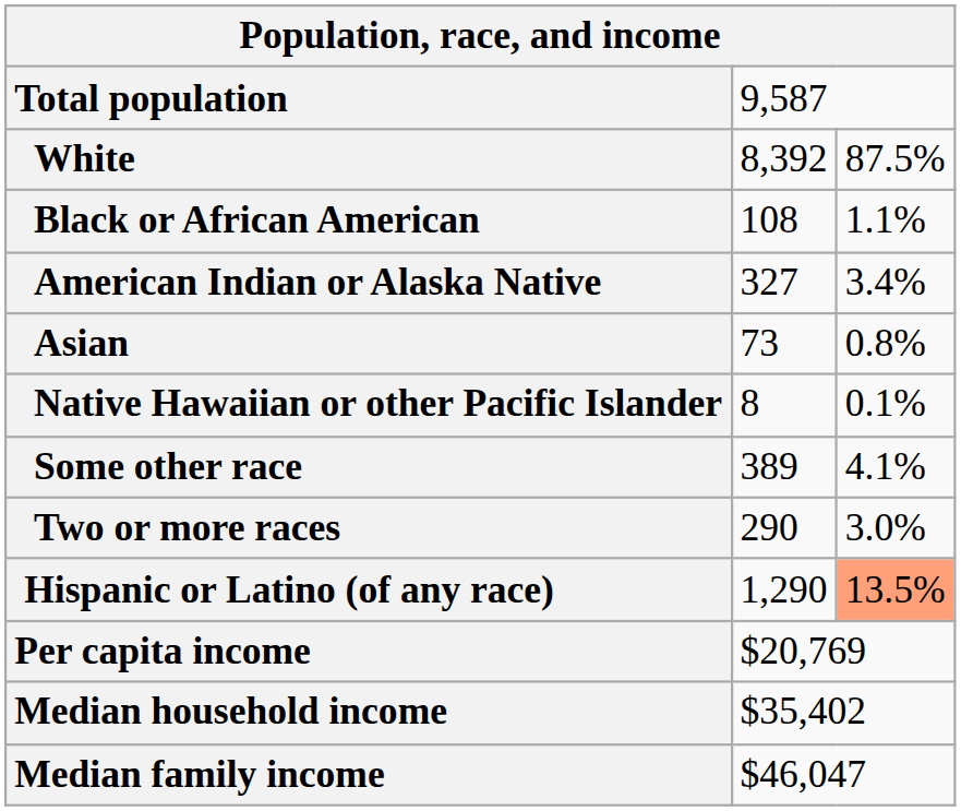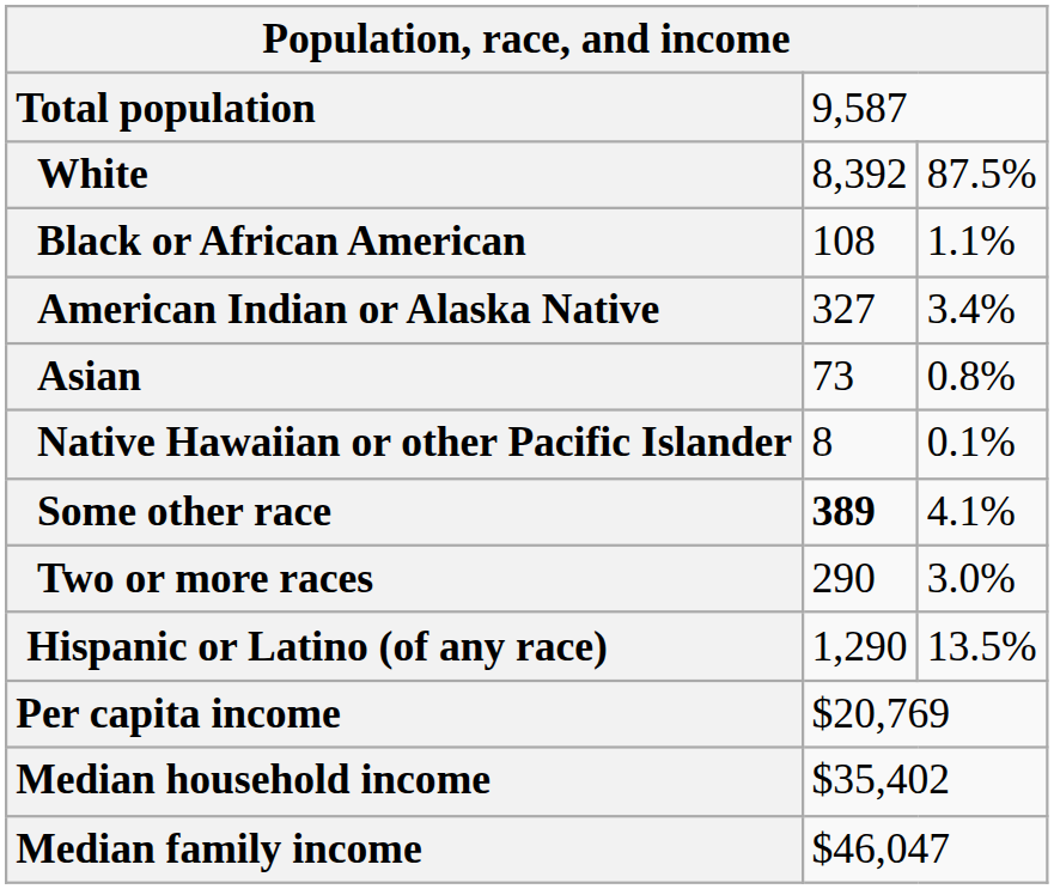Some other race | column 2: normal -> bold
Hispanic or Latino (of any race) | column 3: lightsalmon background -> no background
